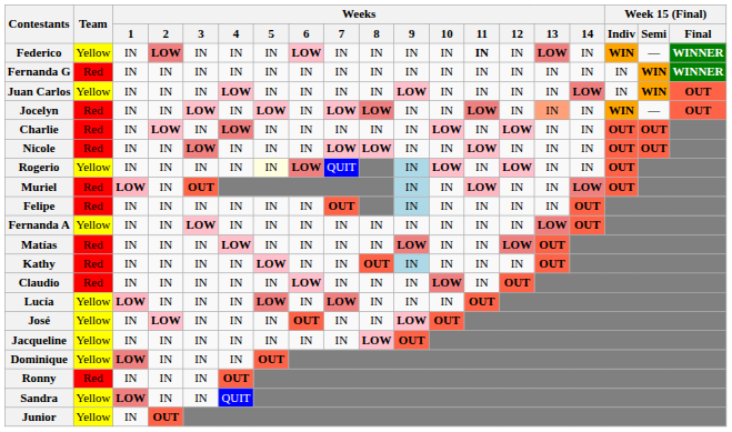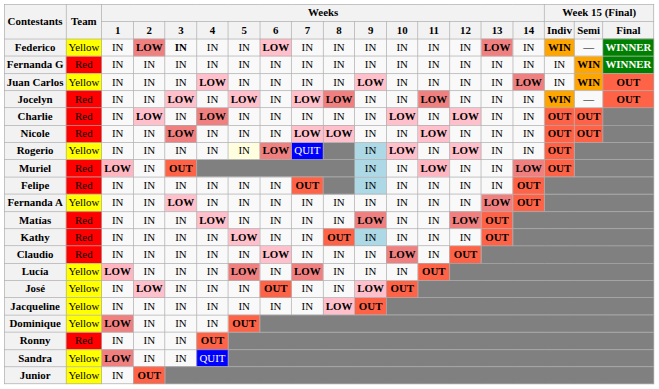Federico | Weeks / 3: normal -> bold
Federico | Weeks / 11: bold -> normal
Jocelyn | Weeks / 13: lightsalmon background -> no background
